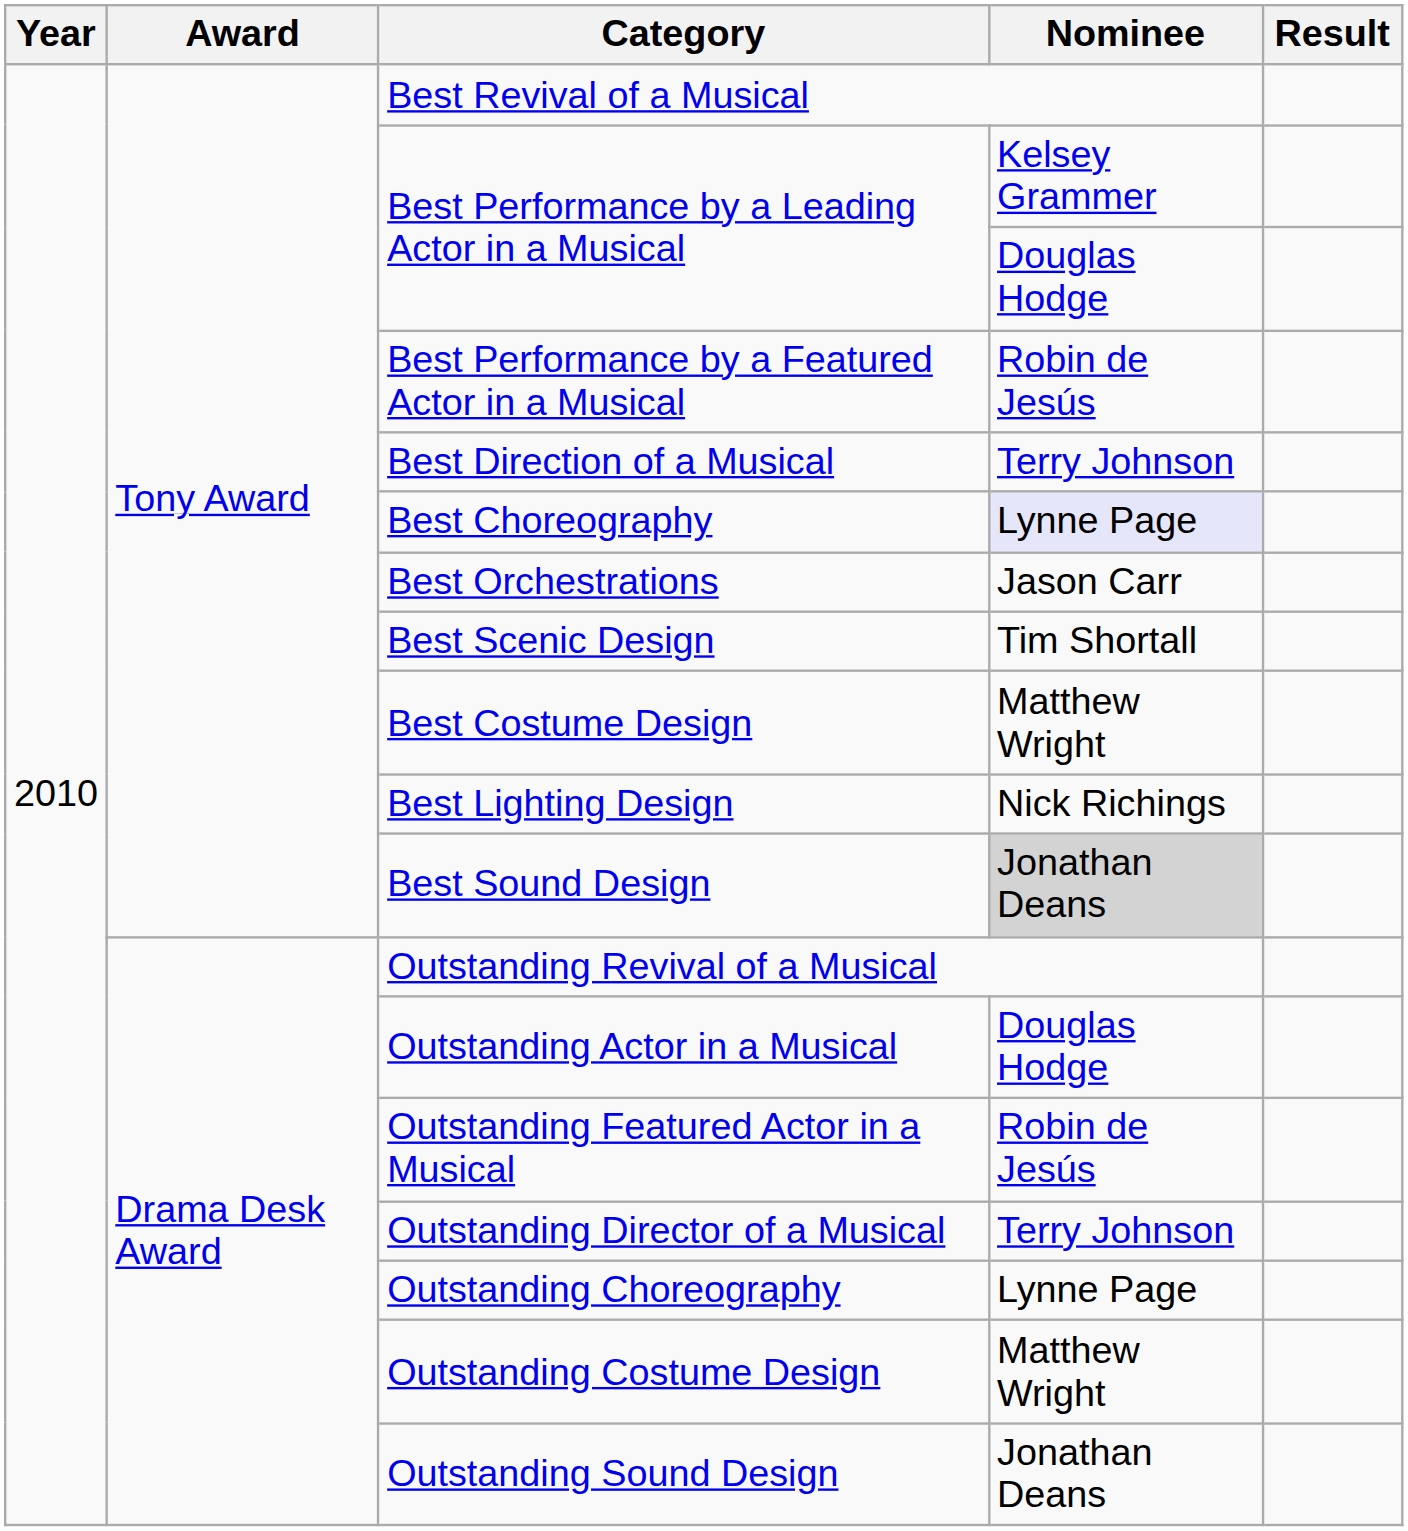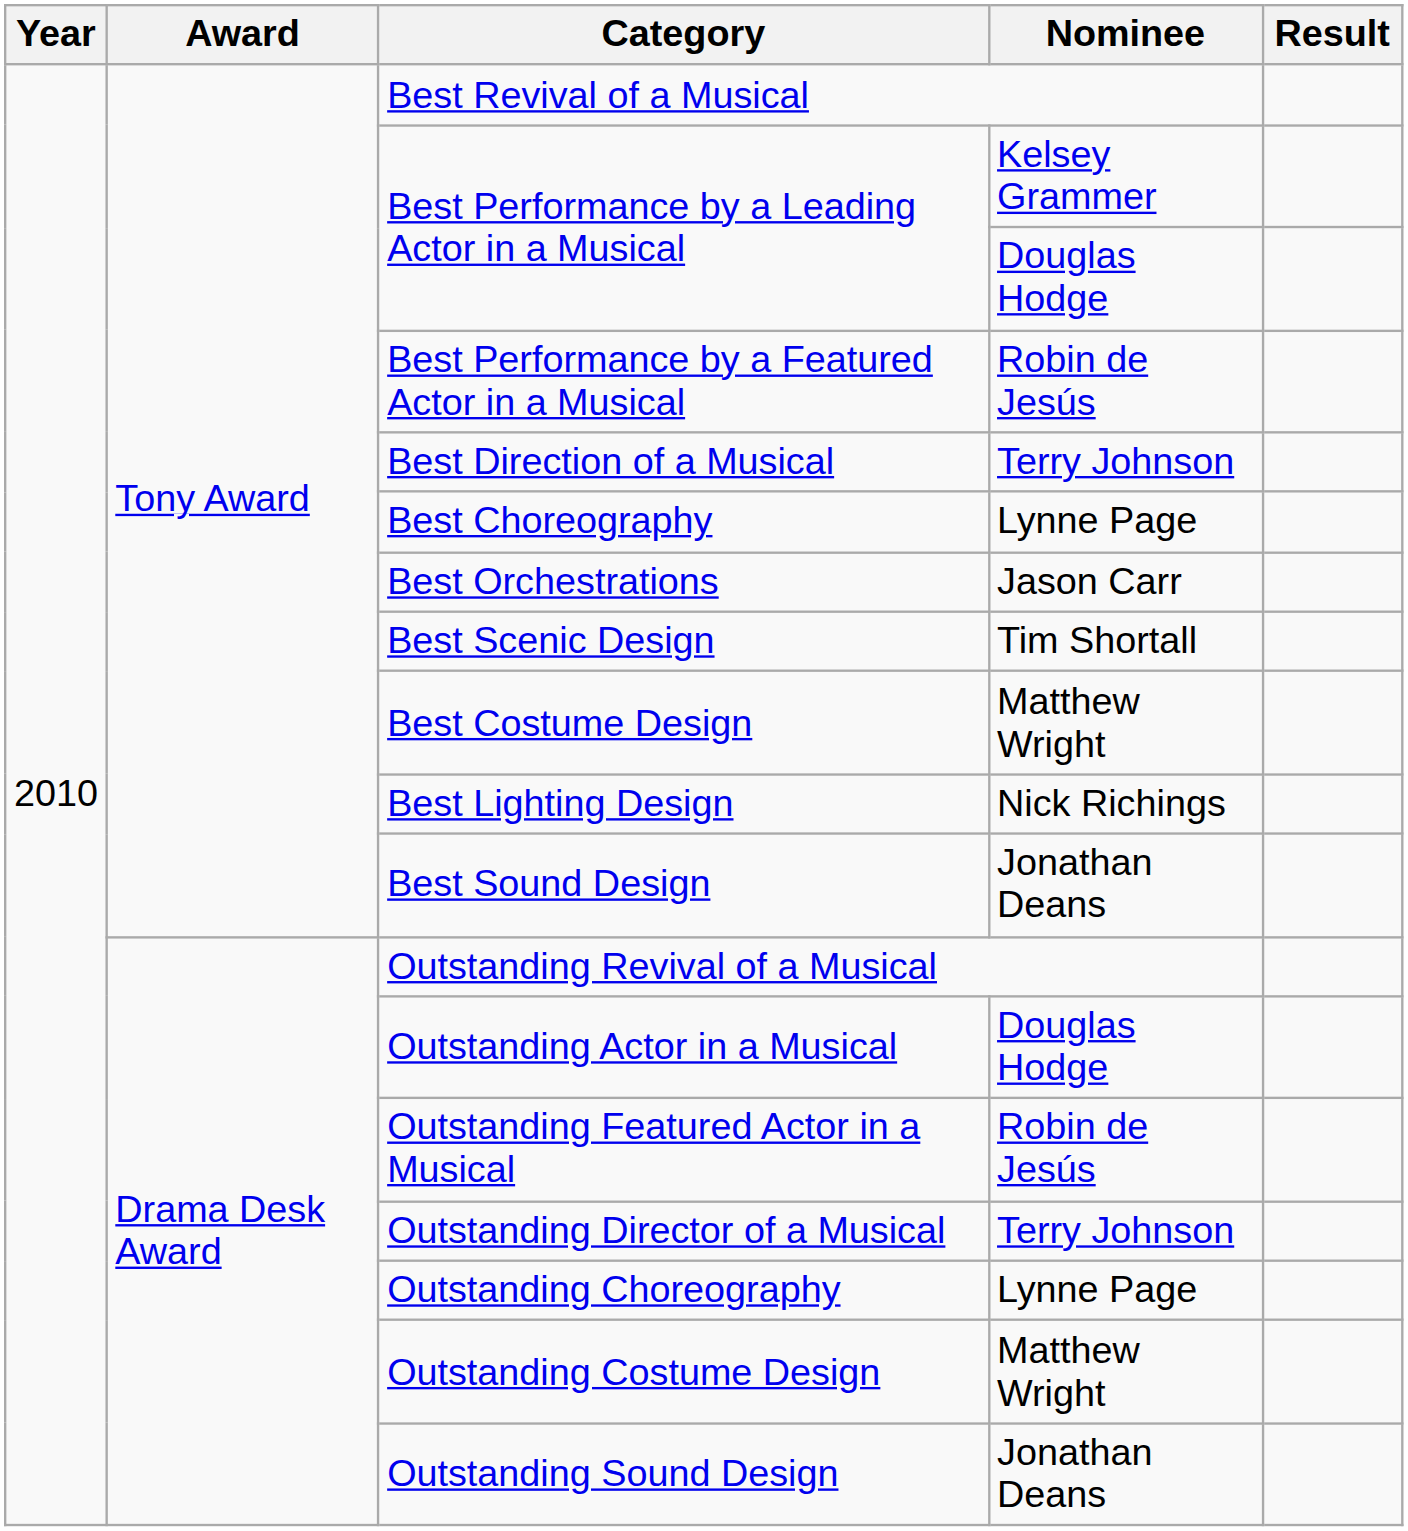Best Choreography | Nominee: lavender background -> no background
Best Sound Design | Nominee: lightgrey background -> no background
